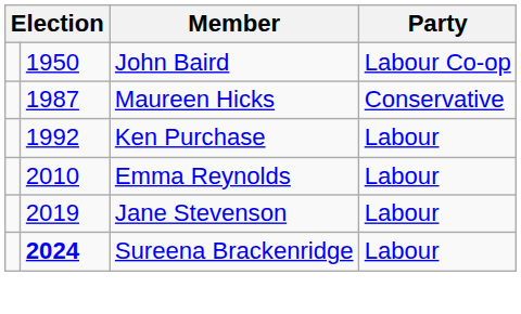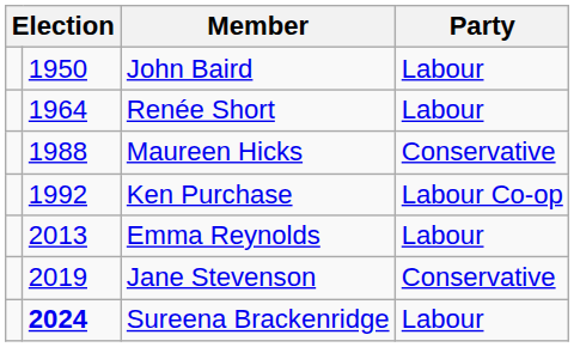John Baird | Party: Labour Co-op -> Labour
+ row: 1964 | Renée Short | Labour
Maureen Hicks | column 2: 1987 -> 1988
Ken Purchase | Party: Labour -> Labour Co-op
Emma Reynolds | column 2: 2010 -> 2013
Jane Stevenson | Party: Labour -> Conservative
